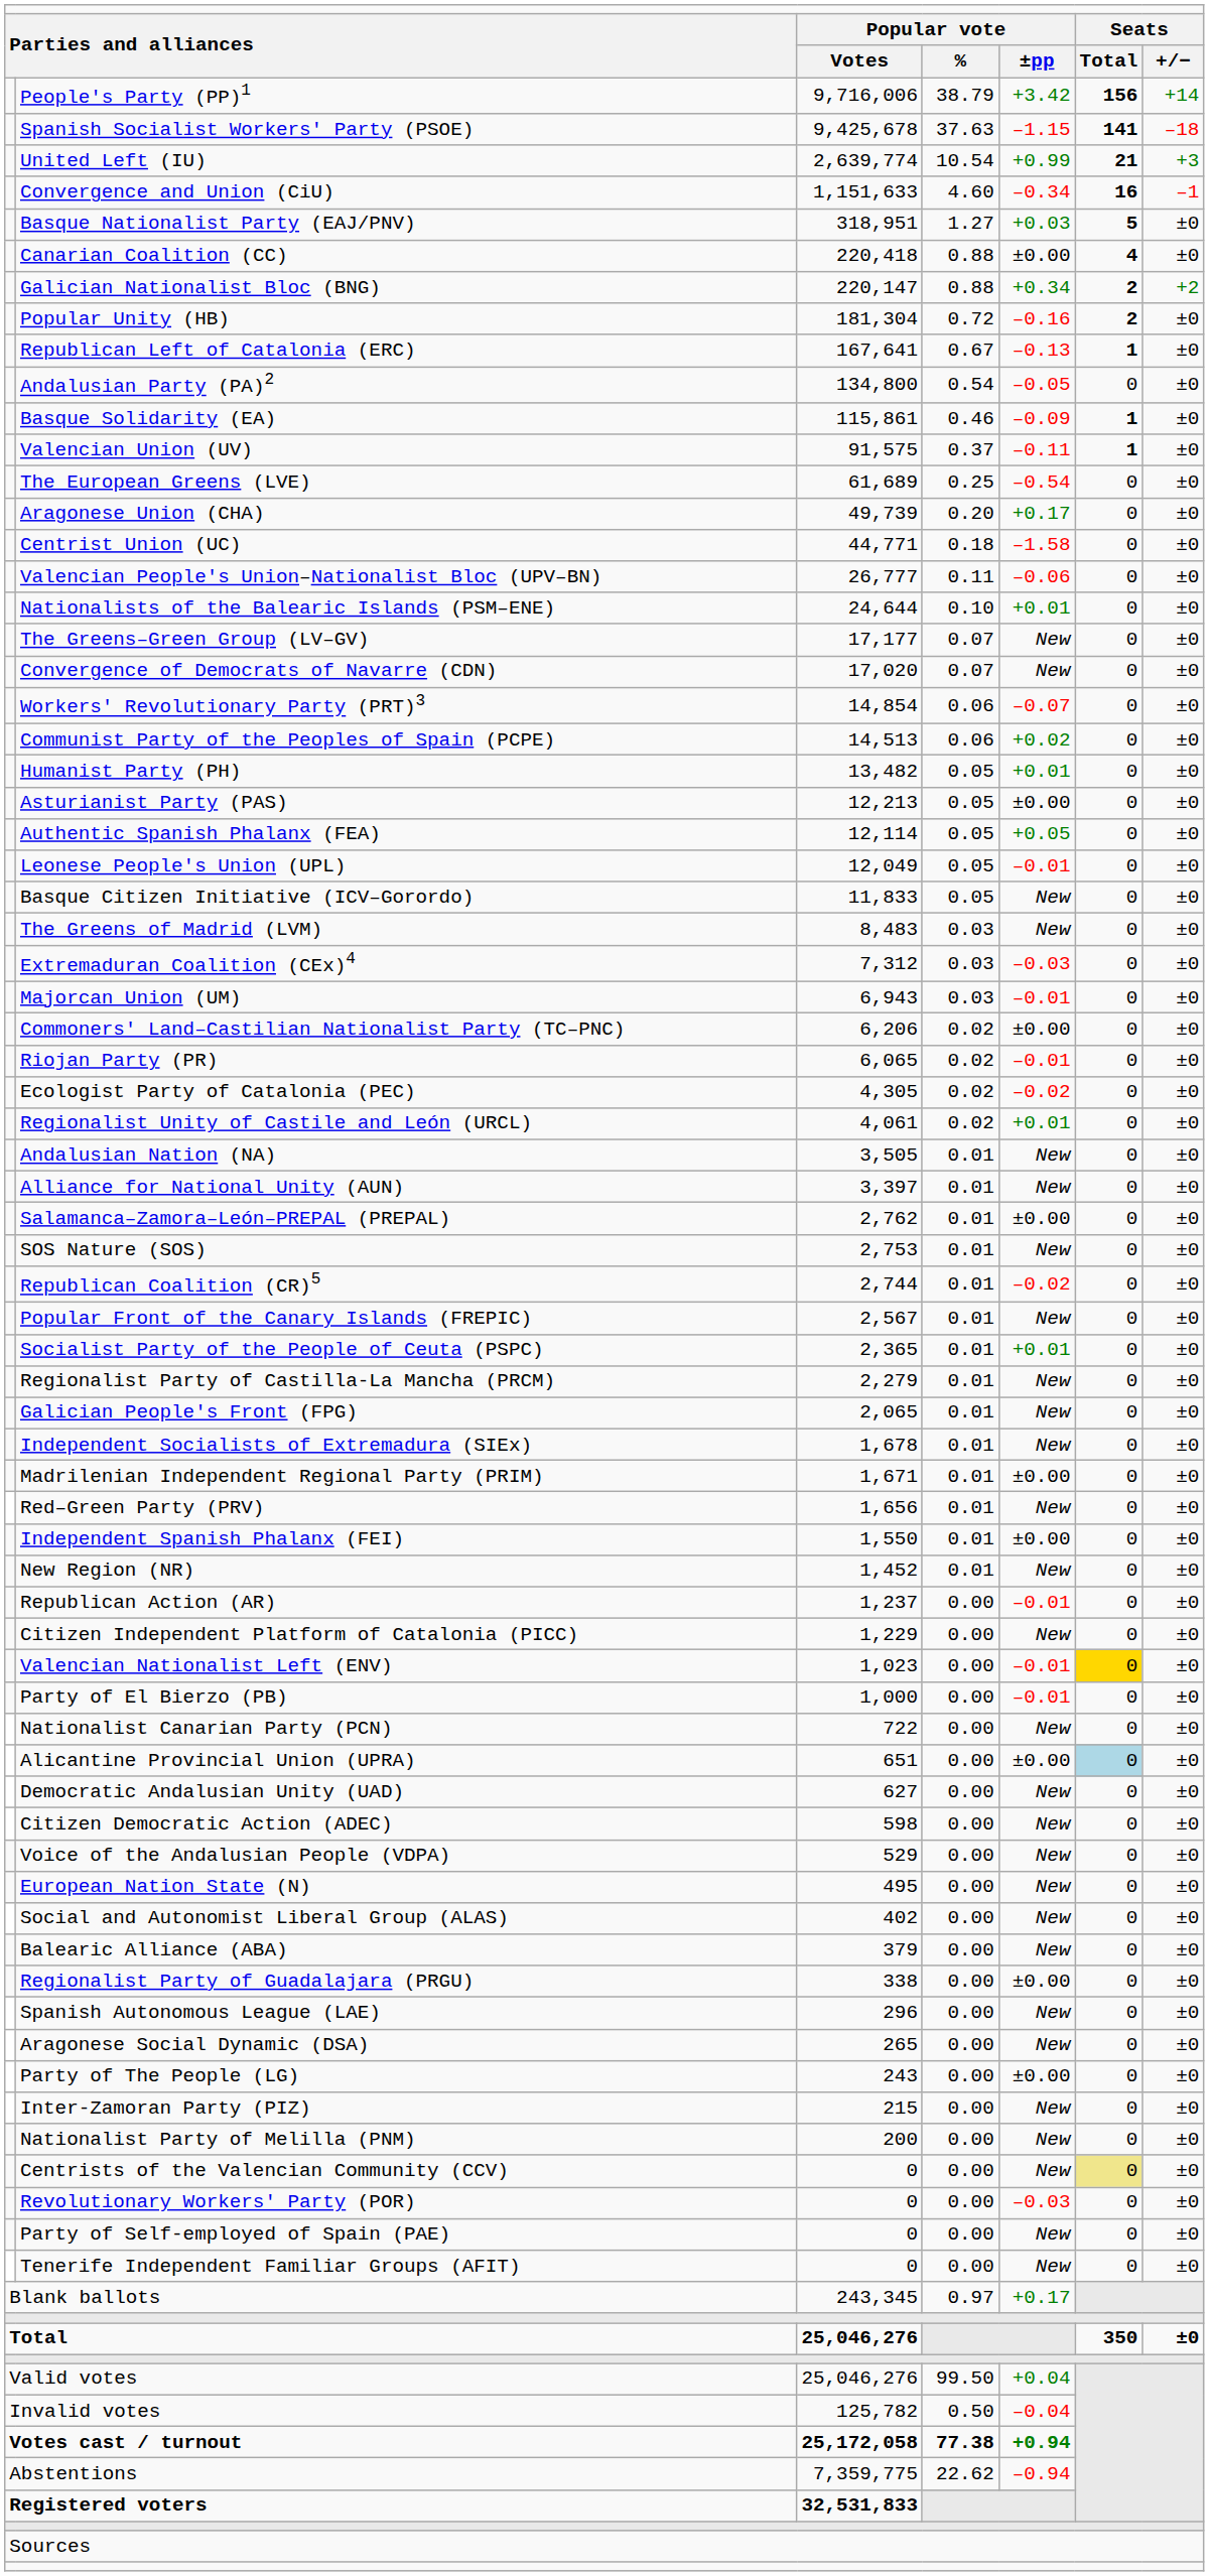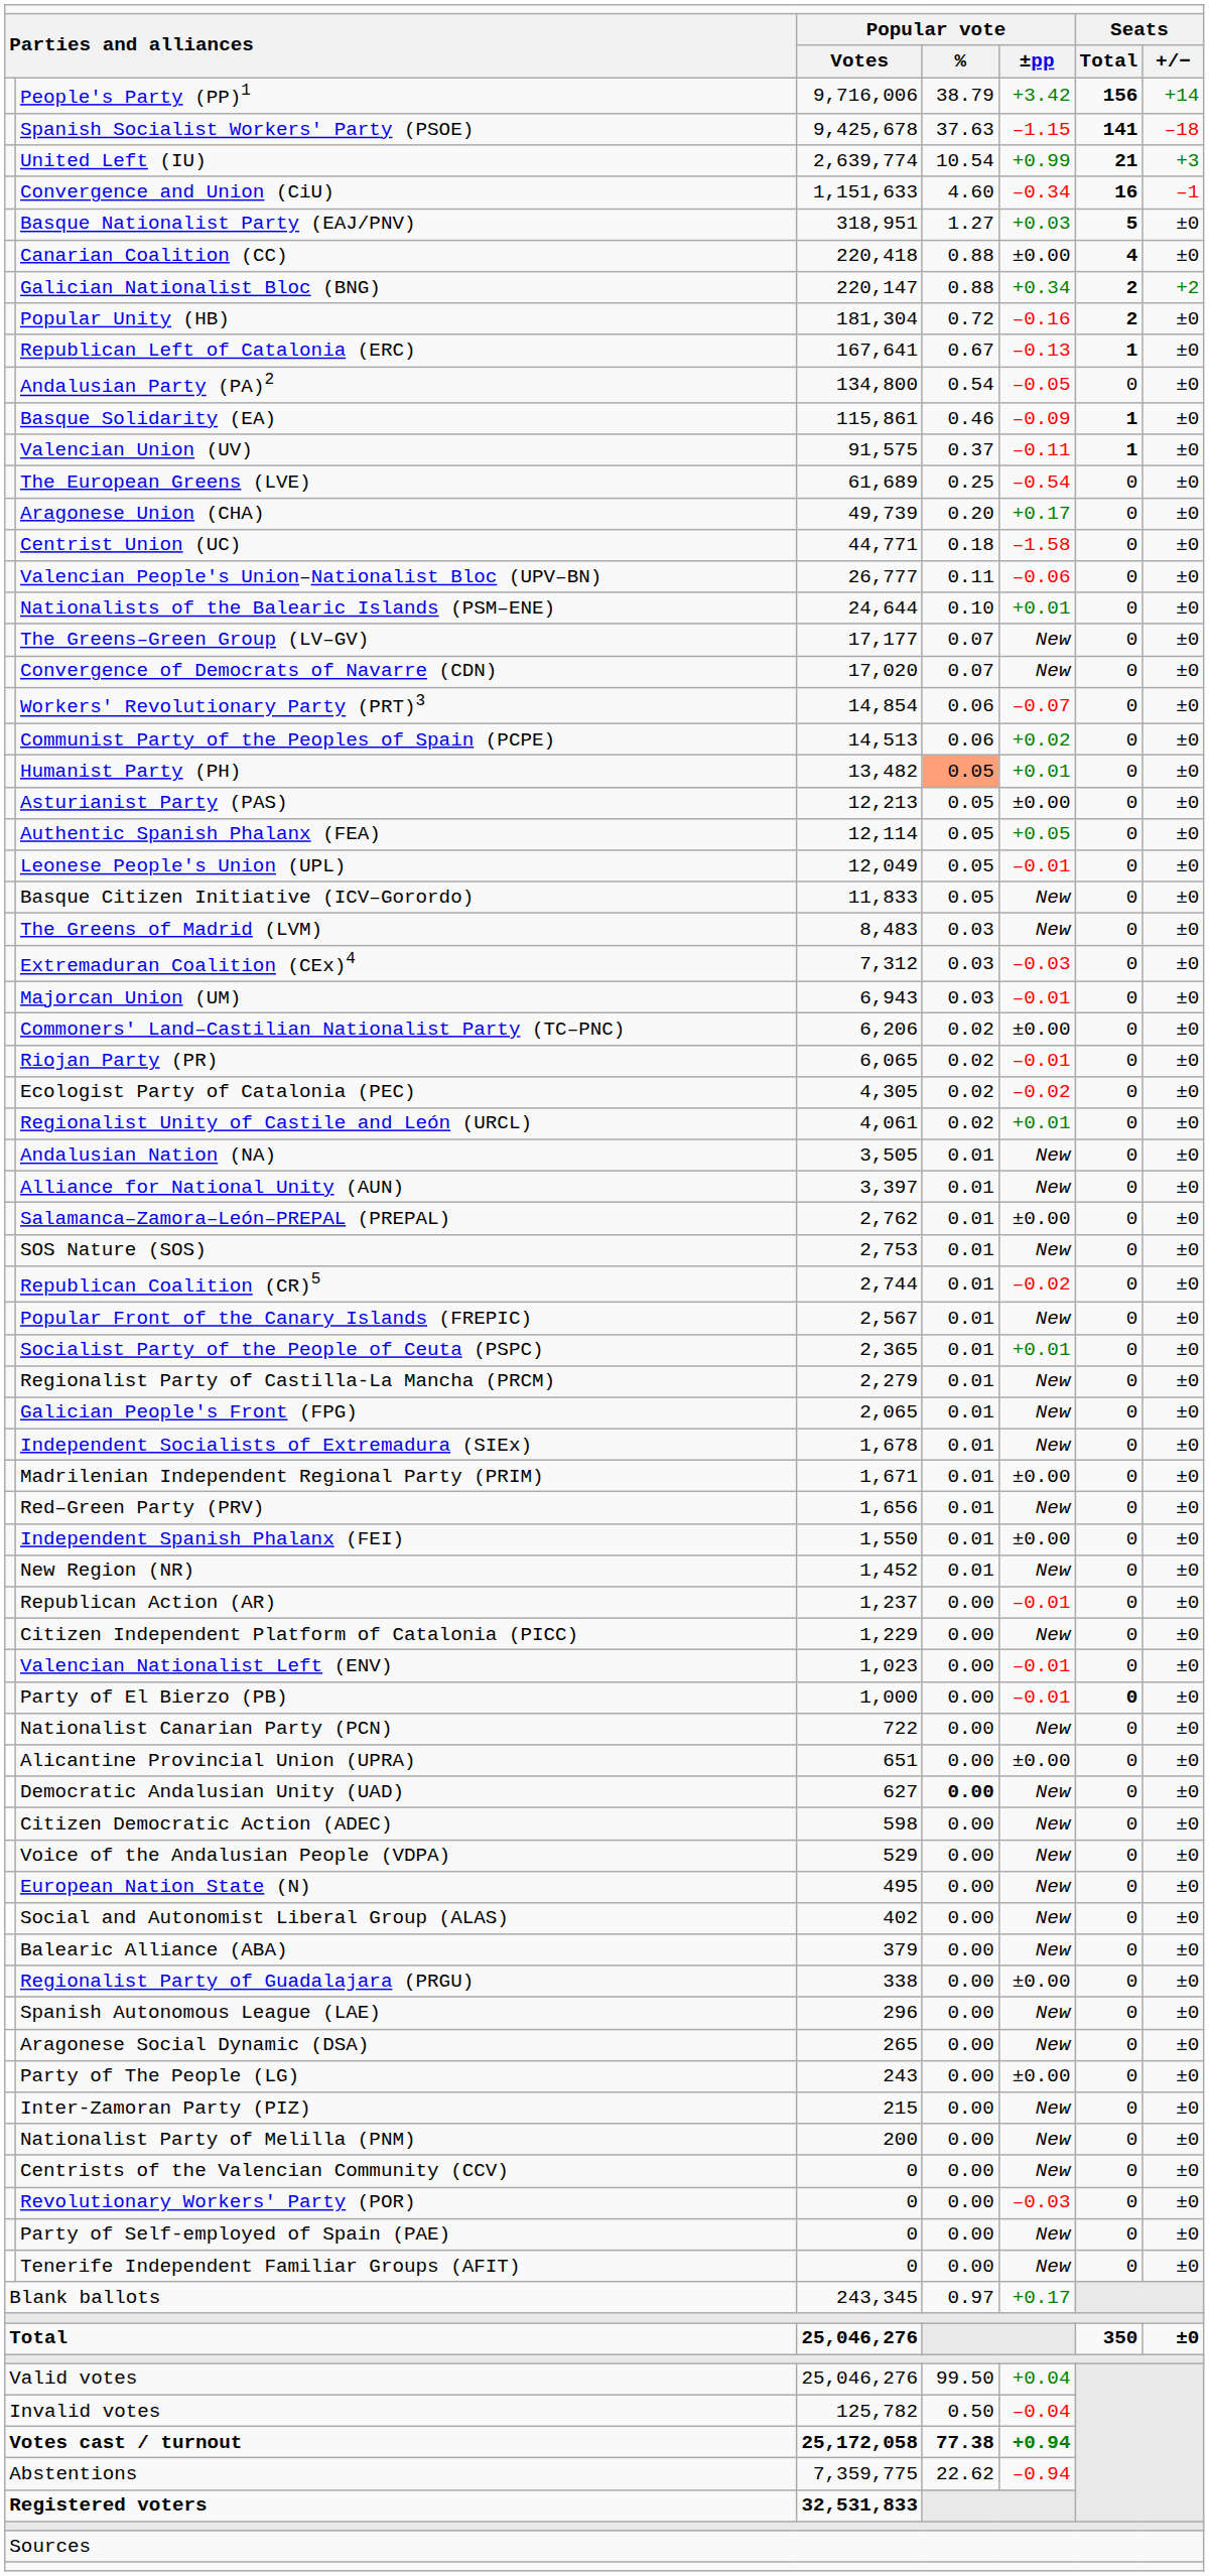Humanist Party (PH) | column 4: no background -> lightsalmon background
Valencian Nationalist Left (ENV) | column 6: gold background -> no background
Party of El Bierzo (PB) | column 6: normal -> bold
Alicantine Provincial Union (UPRA) | column 6: lightblue background -> no background
Democratic Andalusian Unity (UAD) | column 4: normal -> bold
Centrists of the Valencian Community (CCV) | column 6: khaki background -> no background
